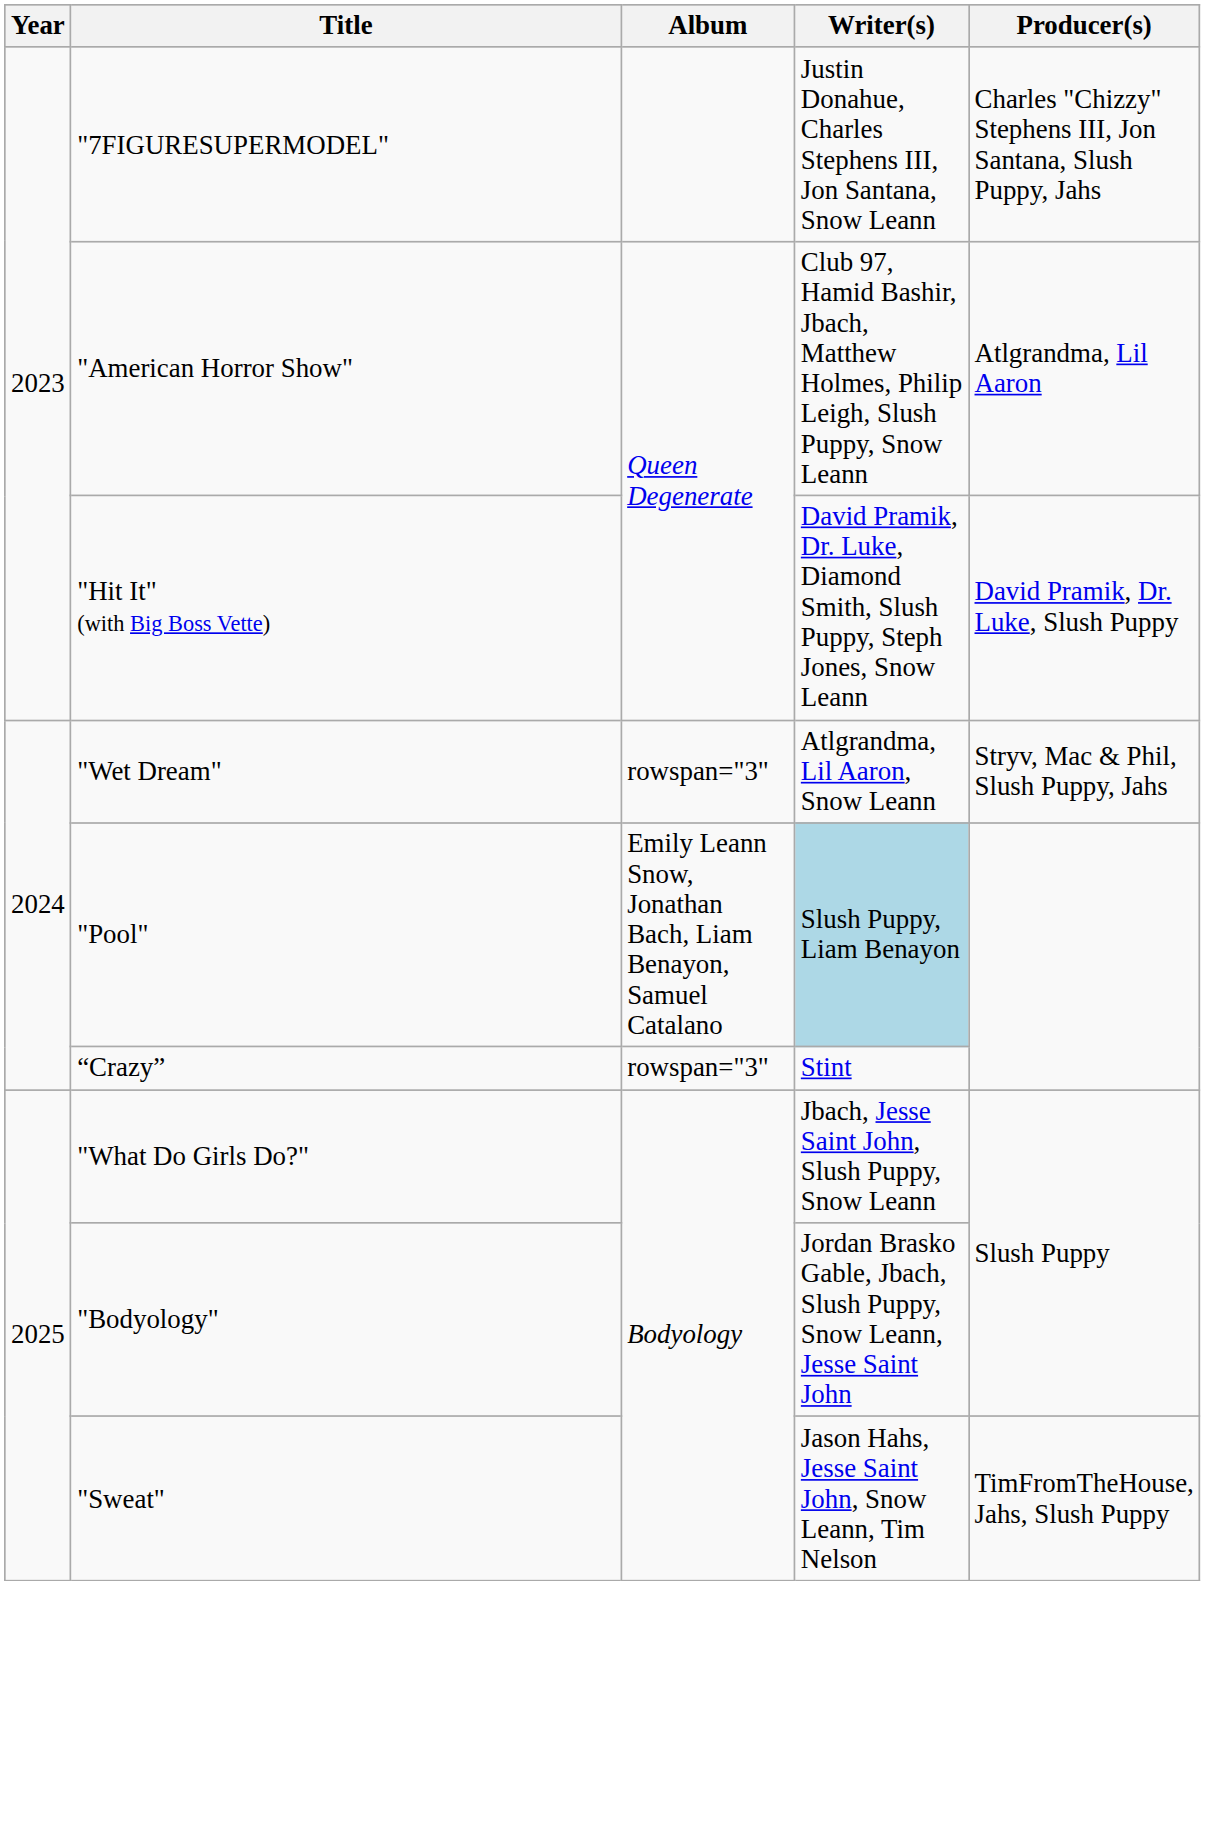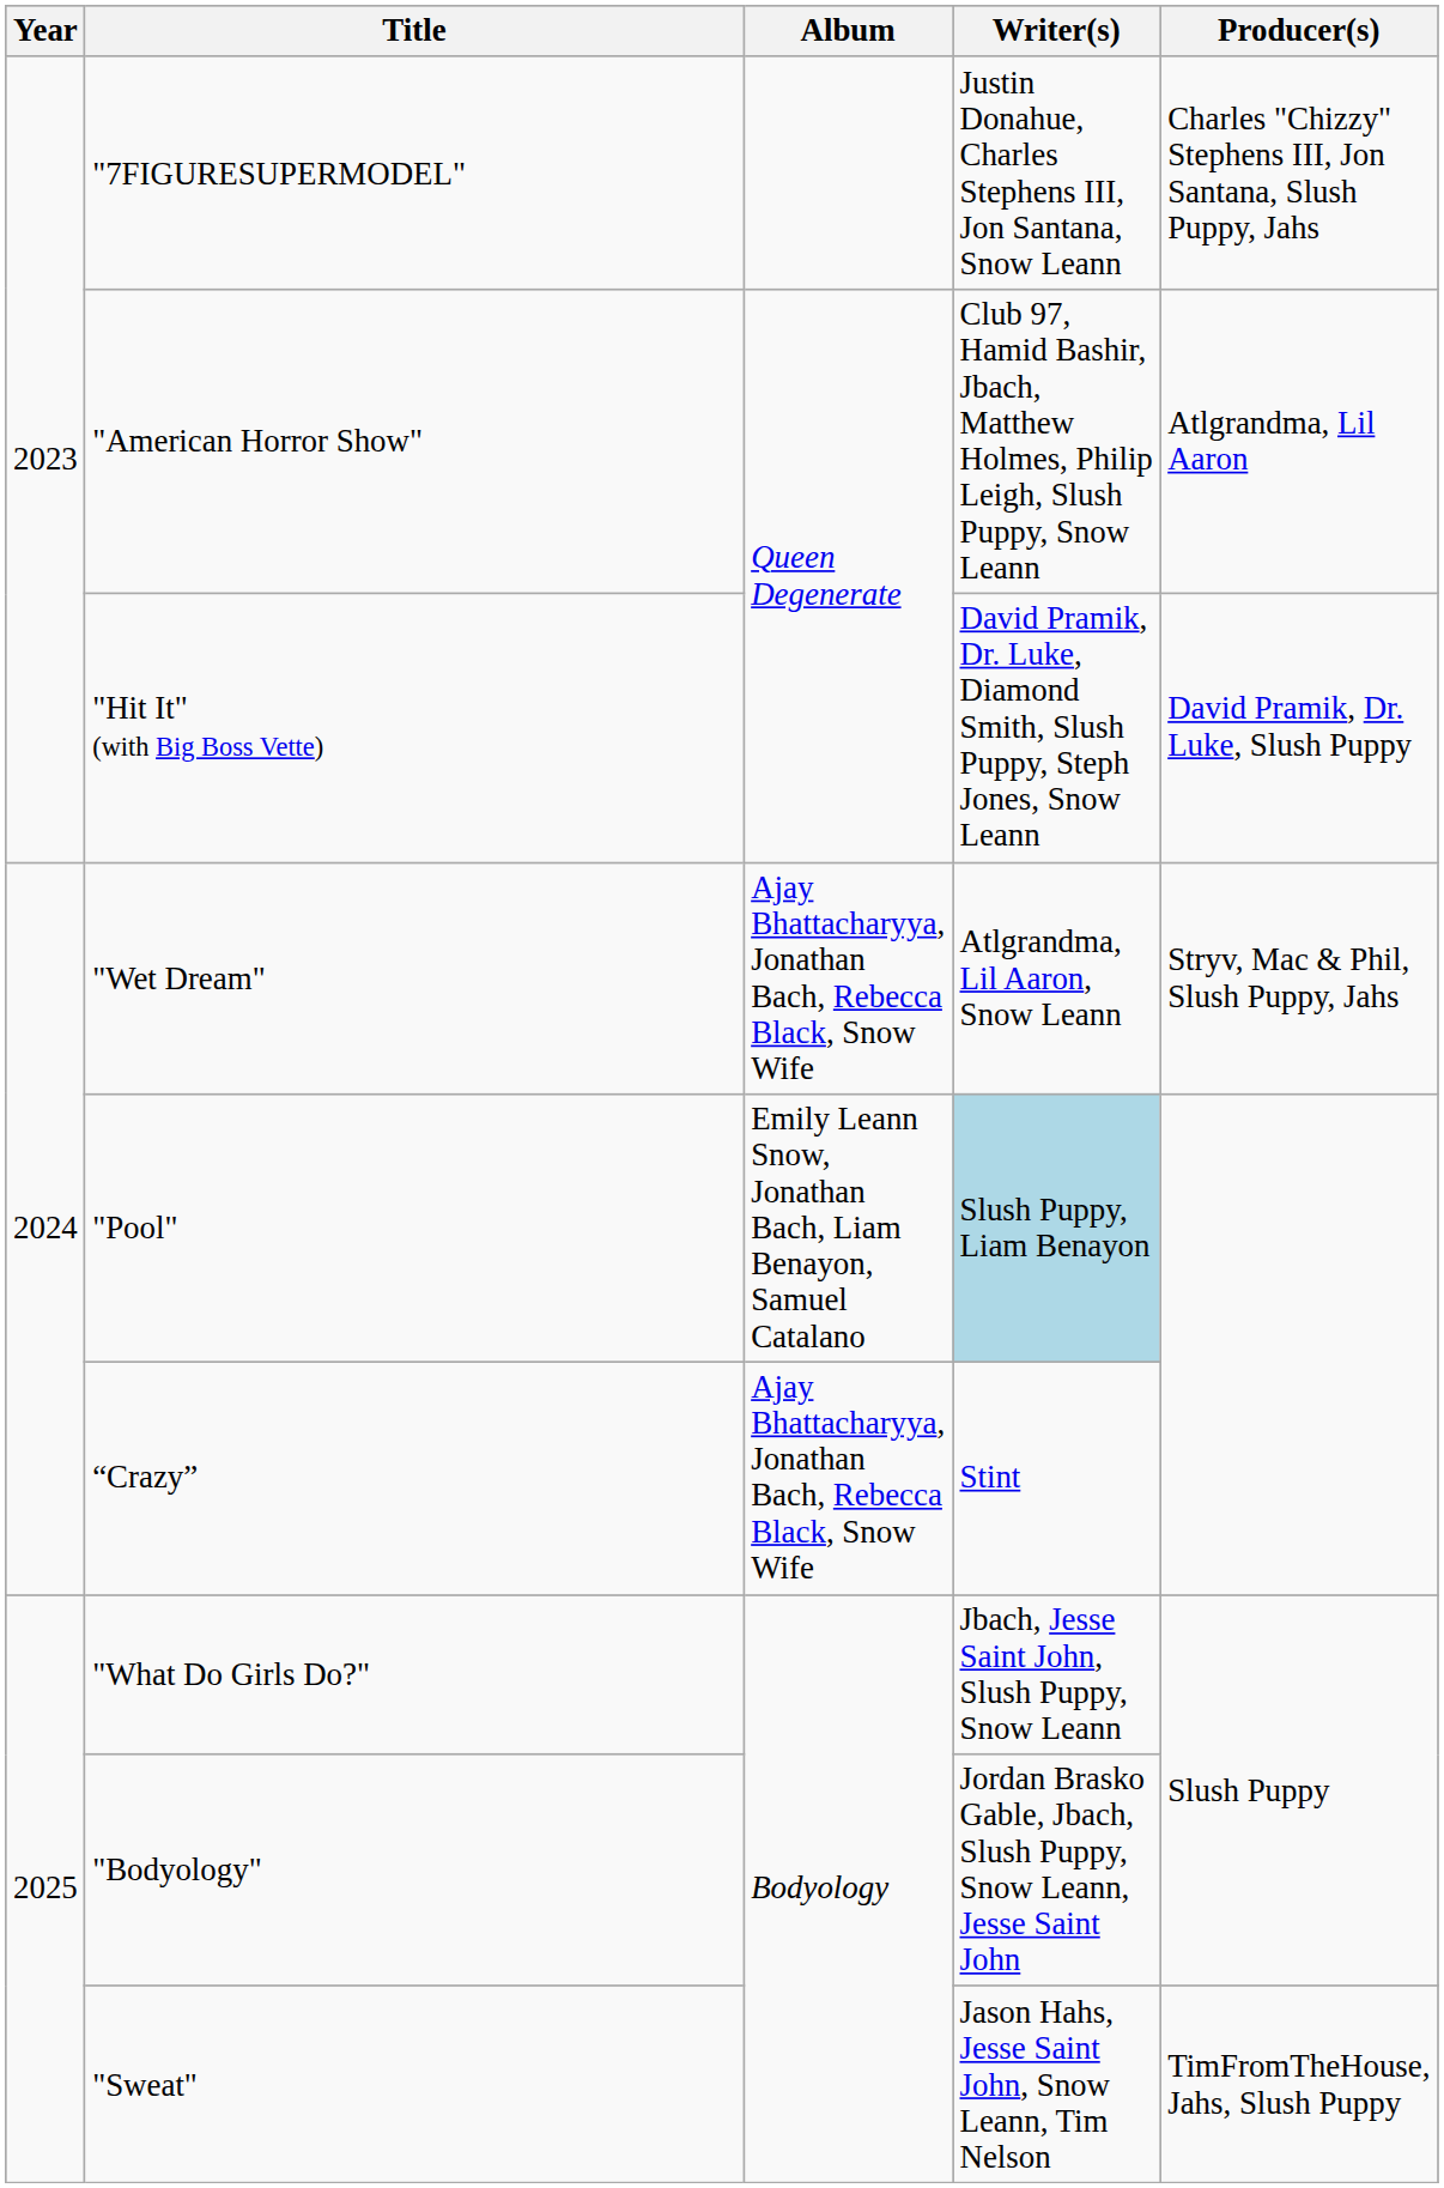"Wet Dream" | Album: rowspan="3" -> Ajay Bhattacharyya, Jonathan Bach, Rebecca Black, Snow Wife
“Crazy” | Album: rowspan="3" -> Ajay Bhattacharyya, Jonathan Bach, Rebecca Black, Snow Wife
